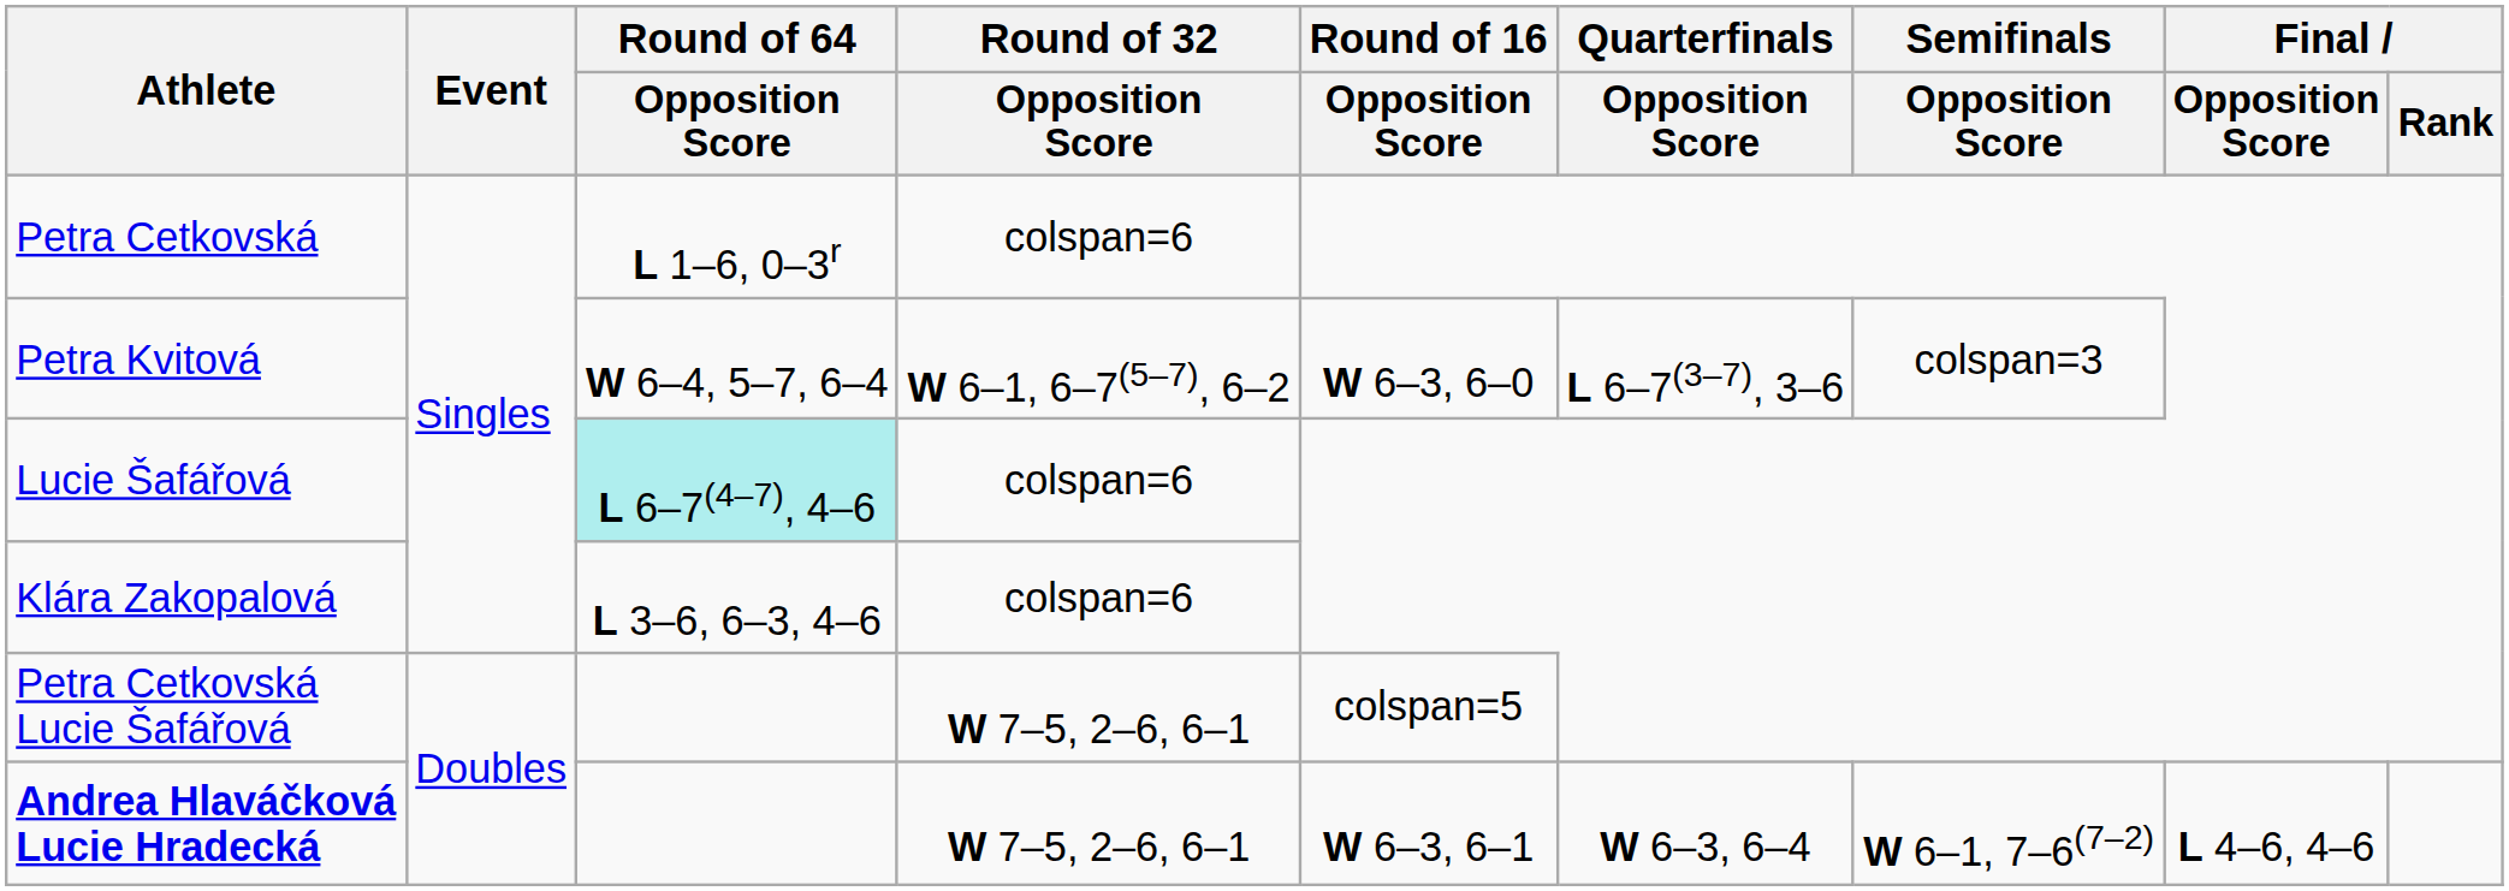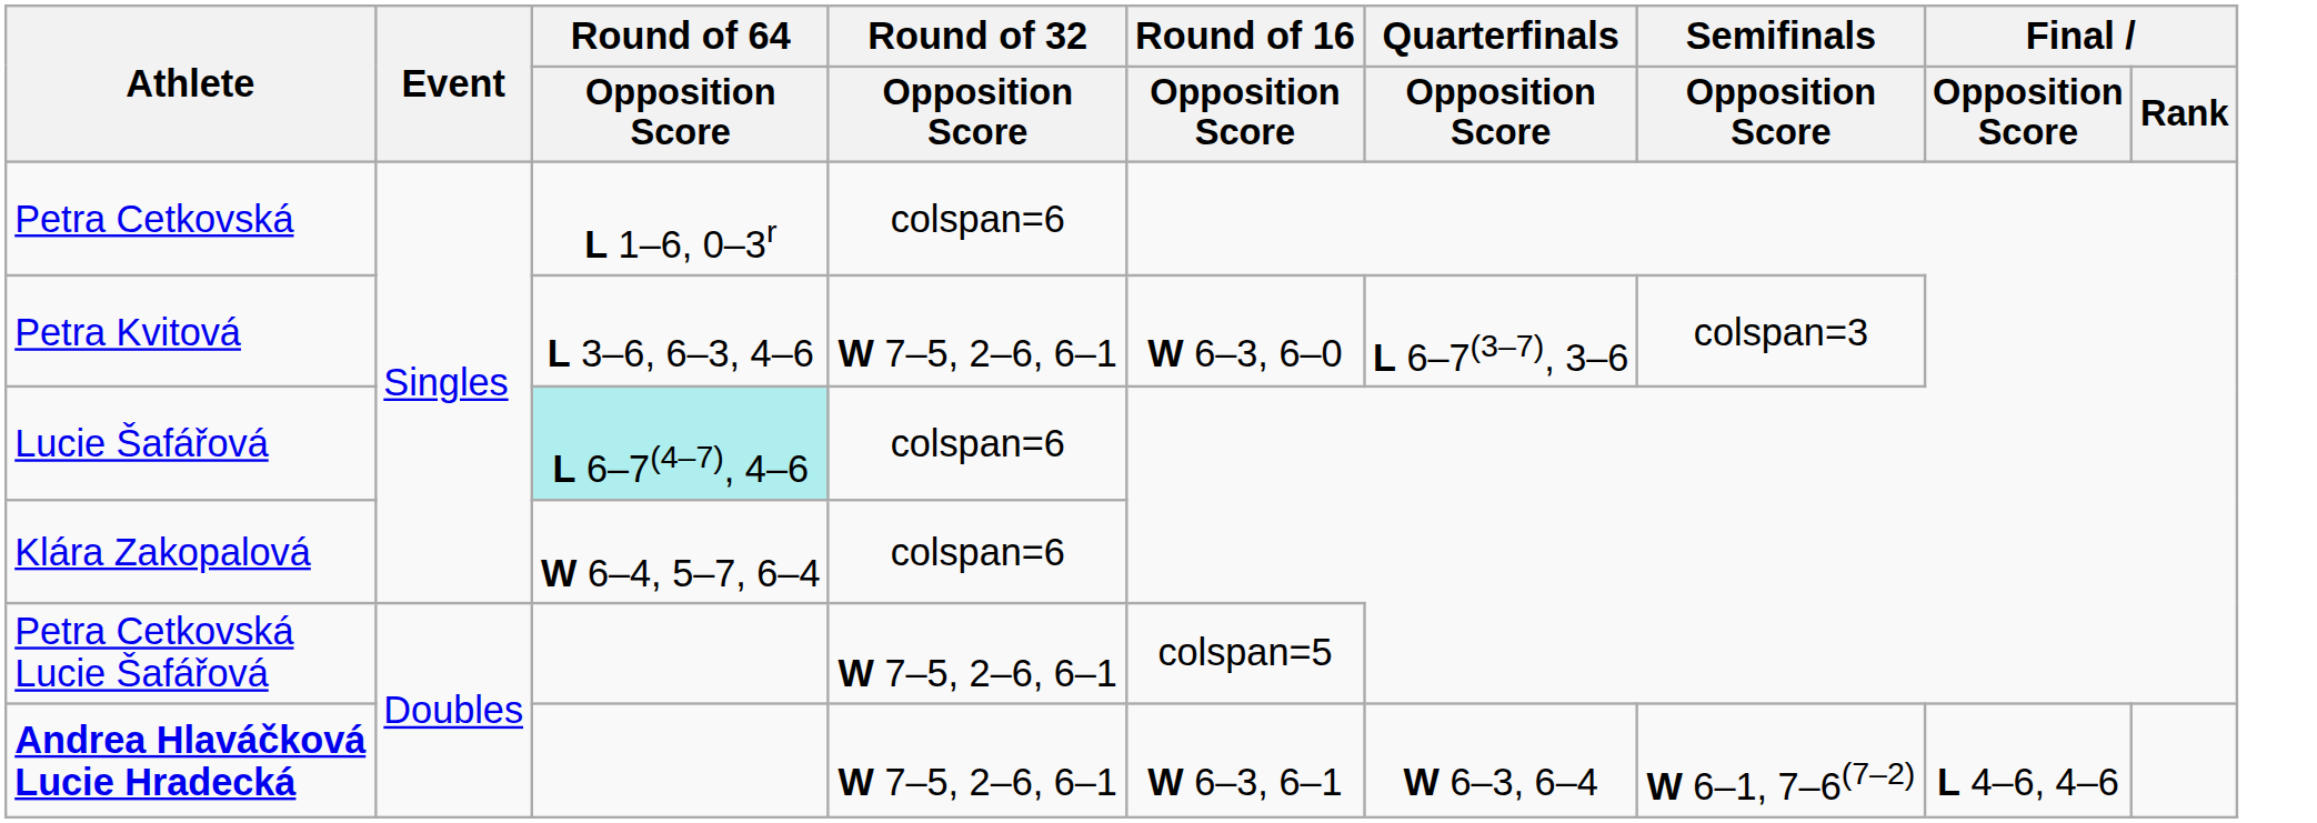Petra Kvitová | Round of 64 / Opposition Score: W 6–4, 5–7, 6–4 -> L 3–6, 6–3, 4–6
Petra Kvitová | Round of 32 / Opposition Score: W 6–1, 6–7(5–7), 6–2 -> W 7–5, 2–6, 6–1
Klára Zakopalová | Round of 64 / Opposition Score: L 3–6, 6–3, 4–6 -> W 6–4, 5–7, 6–4
